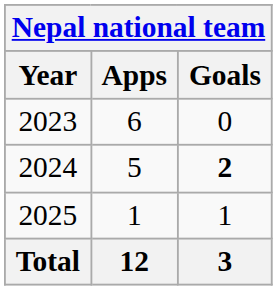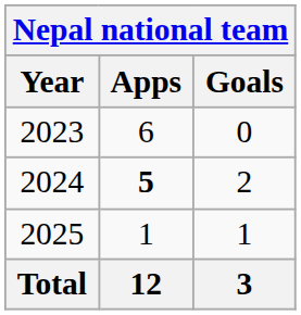2024 | Apps: normal -> bold
2024 | Goals: bold -> normal
